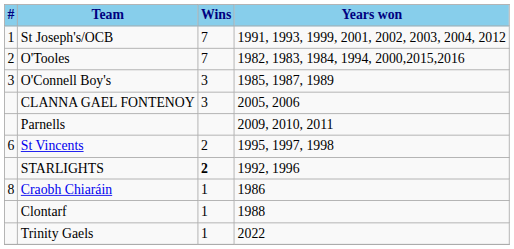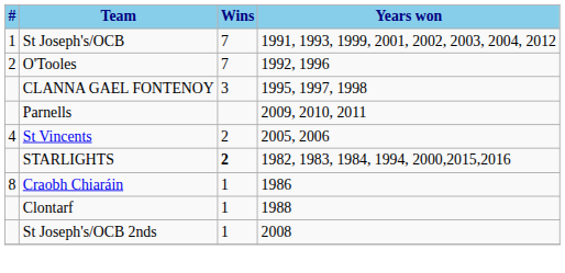O'Tooles | Years won: 1982, 1983, 1984, 1994, 2000,2015,2016 -> 1992, 1996
- row: 3 | O'Connell Boy's | 3 | 1985, 1987, 1989
CLANNA GAEL FONTENOY | Years won: 2005, 2006 -> 1995, 1997, 1998
St Vincents | #: 6 -> 4
St Vincents | Years won: 1995, 1997, 1998 -> 2005, 2006
STARLIGHTS | Years won: 1992, 1996 -> 1982, 1983, 1984, 1994, 2000,2015,2016
- row: Trinity Gaels | 1 | 2022
+ row: St Joseph's/OCB 2nds | 1 | 2008
